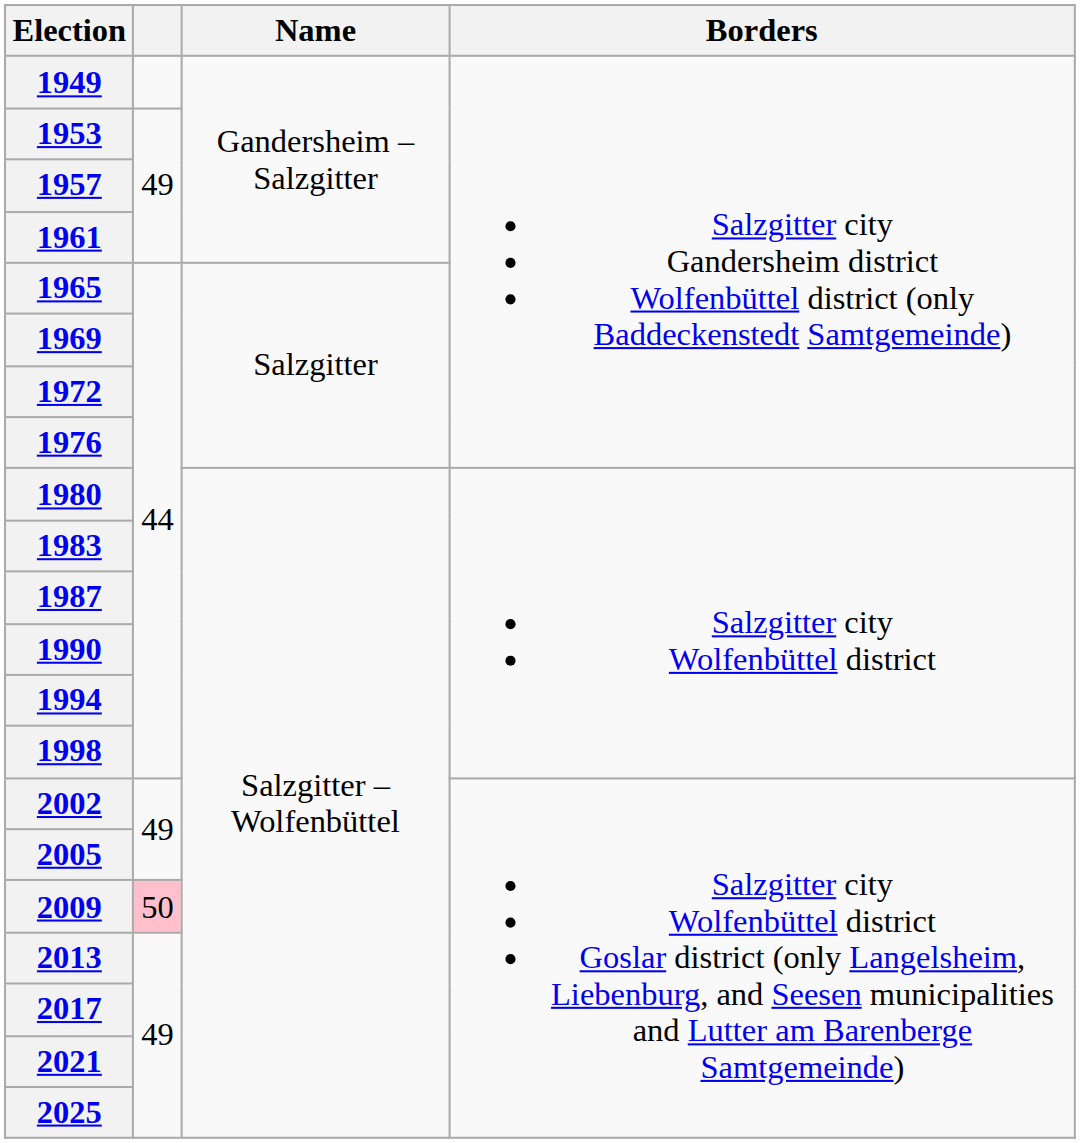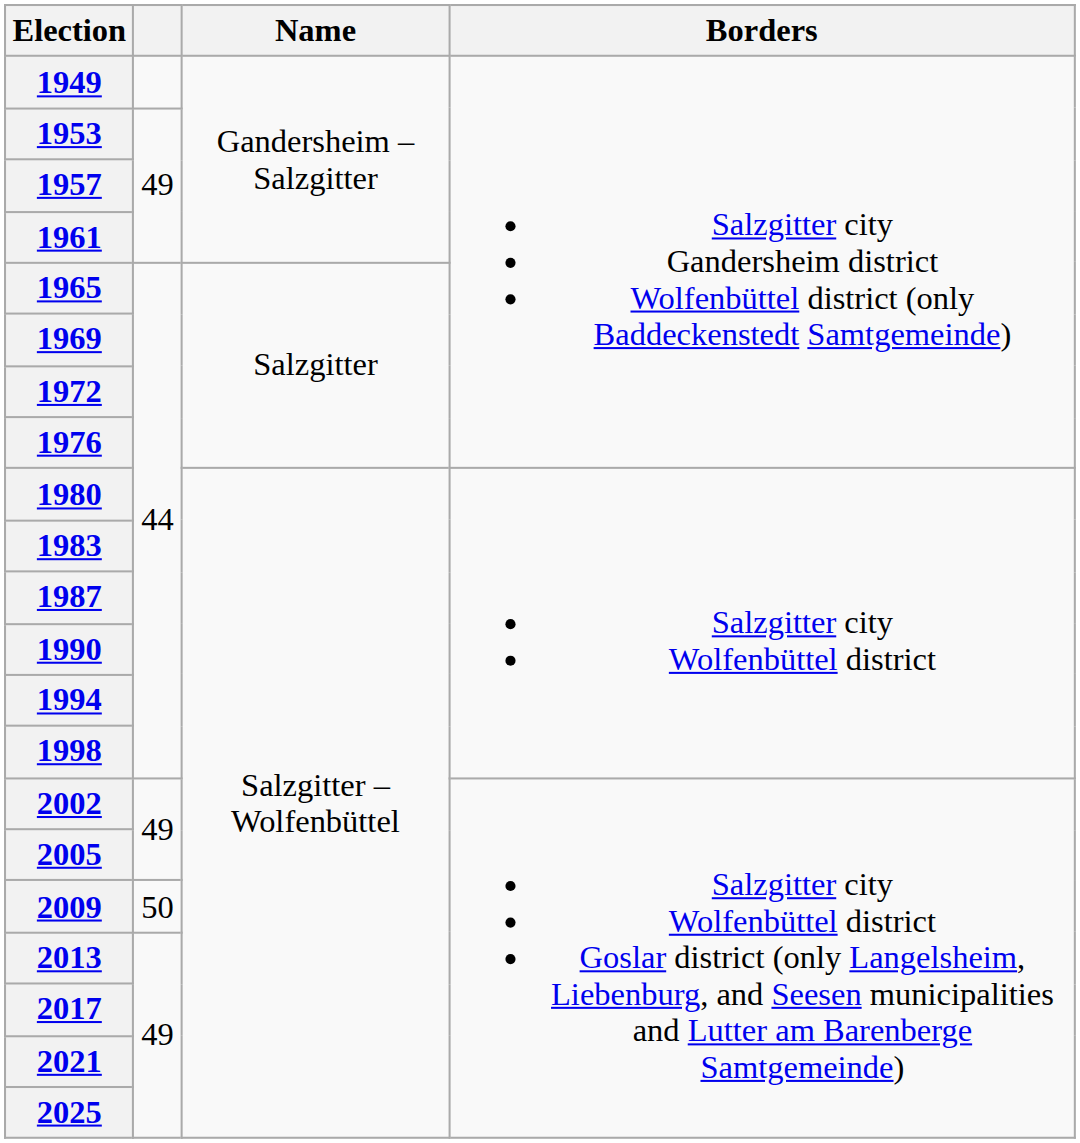2009 | column 2: pink background -> no background
